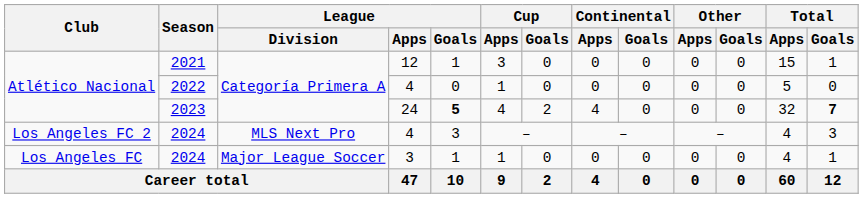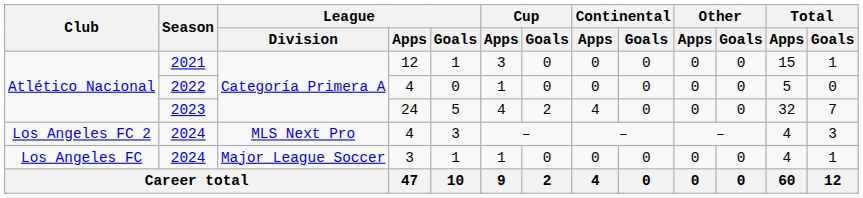2023 | League / Goals: bold -> normal
2023 | Total / Goals: bold -> normal
